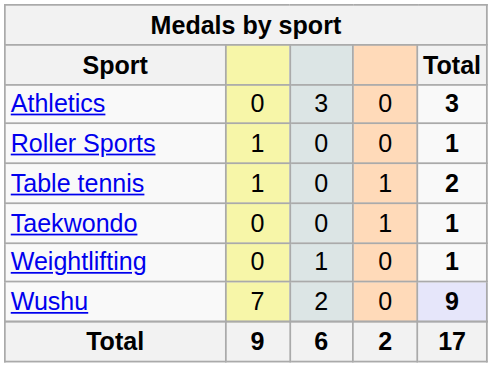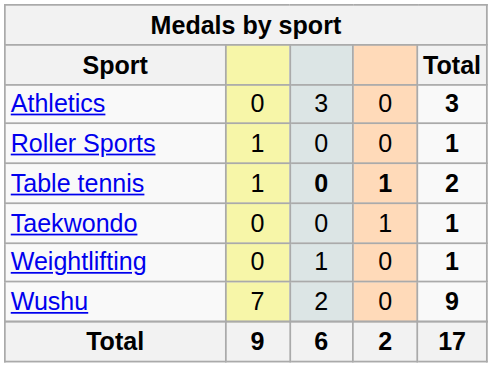Table tennis | column 3: normal -> bold
Table tennis | column 4: normal -> bold
Wushu | Total: lavender background -> no background
